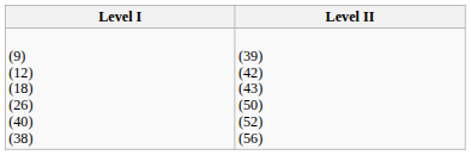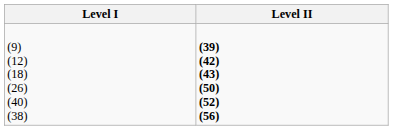(9) (12) (18) (26) (40) (38) | Level II: normal -> bold
